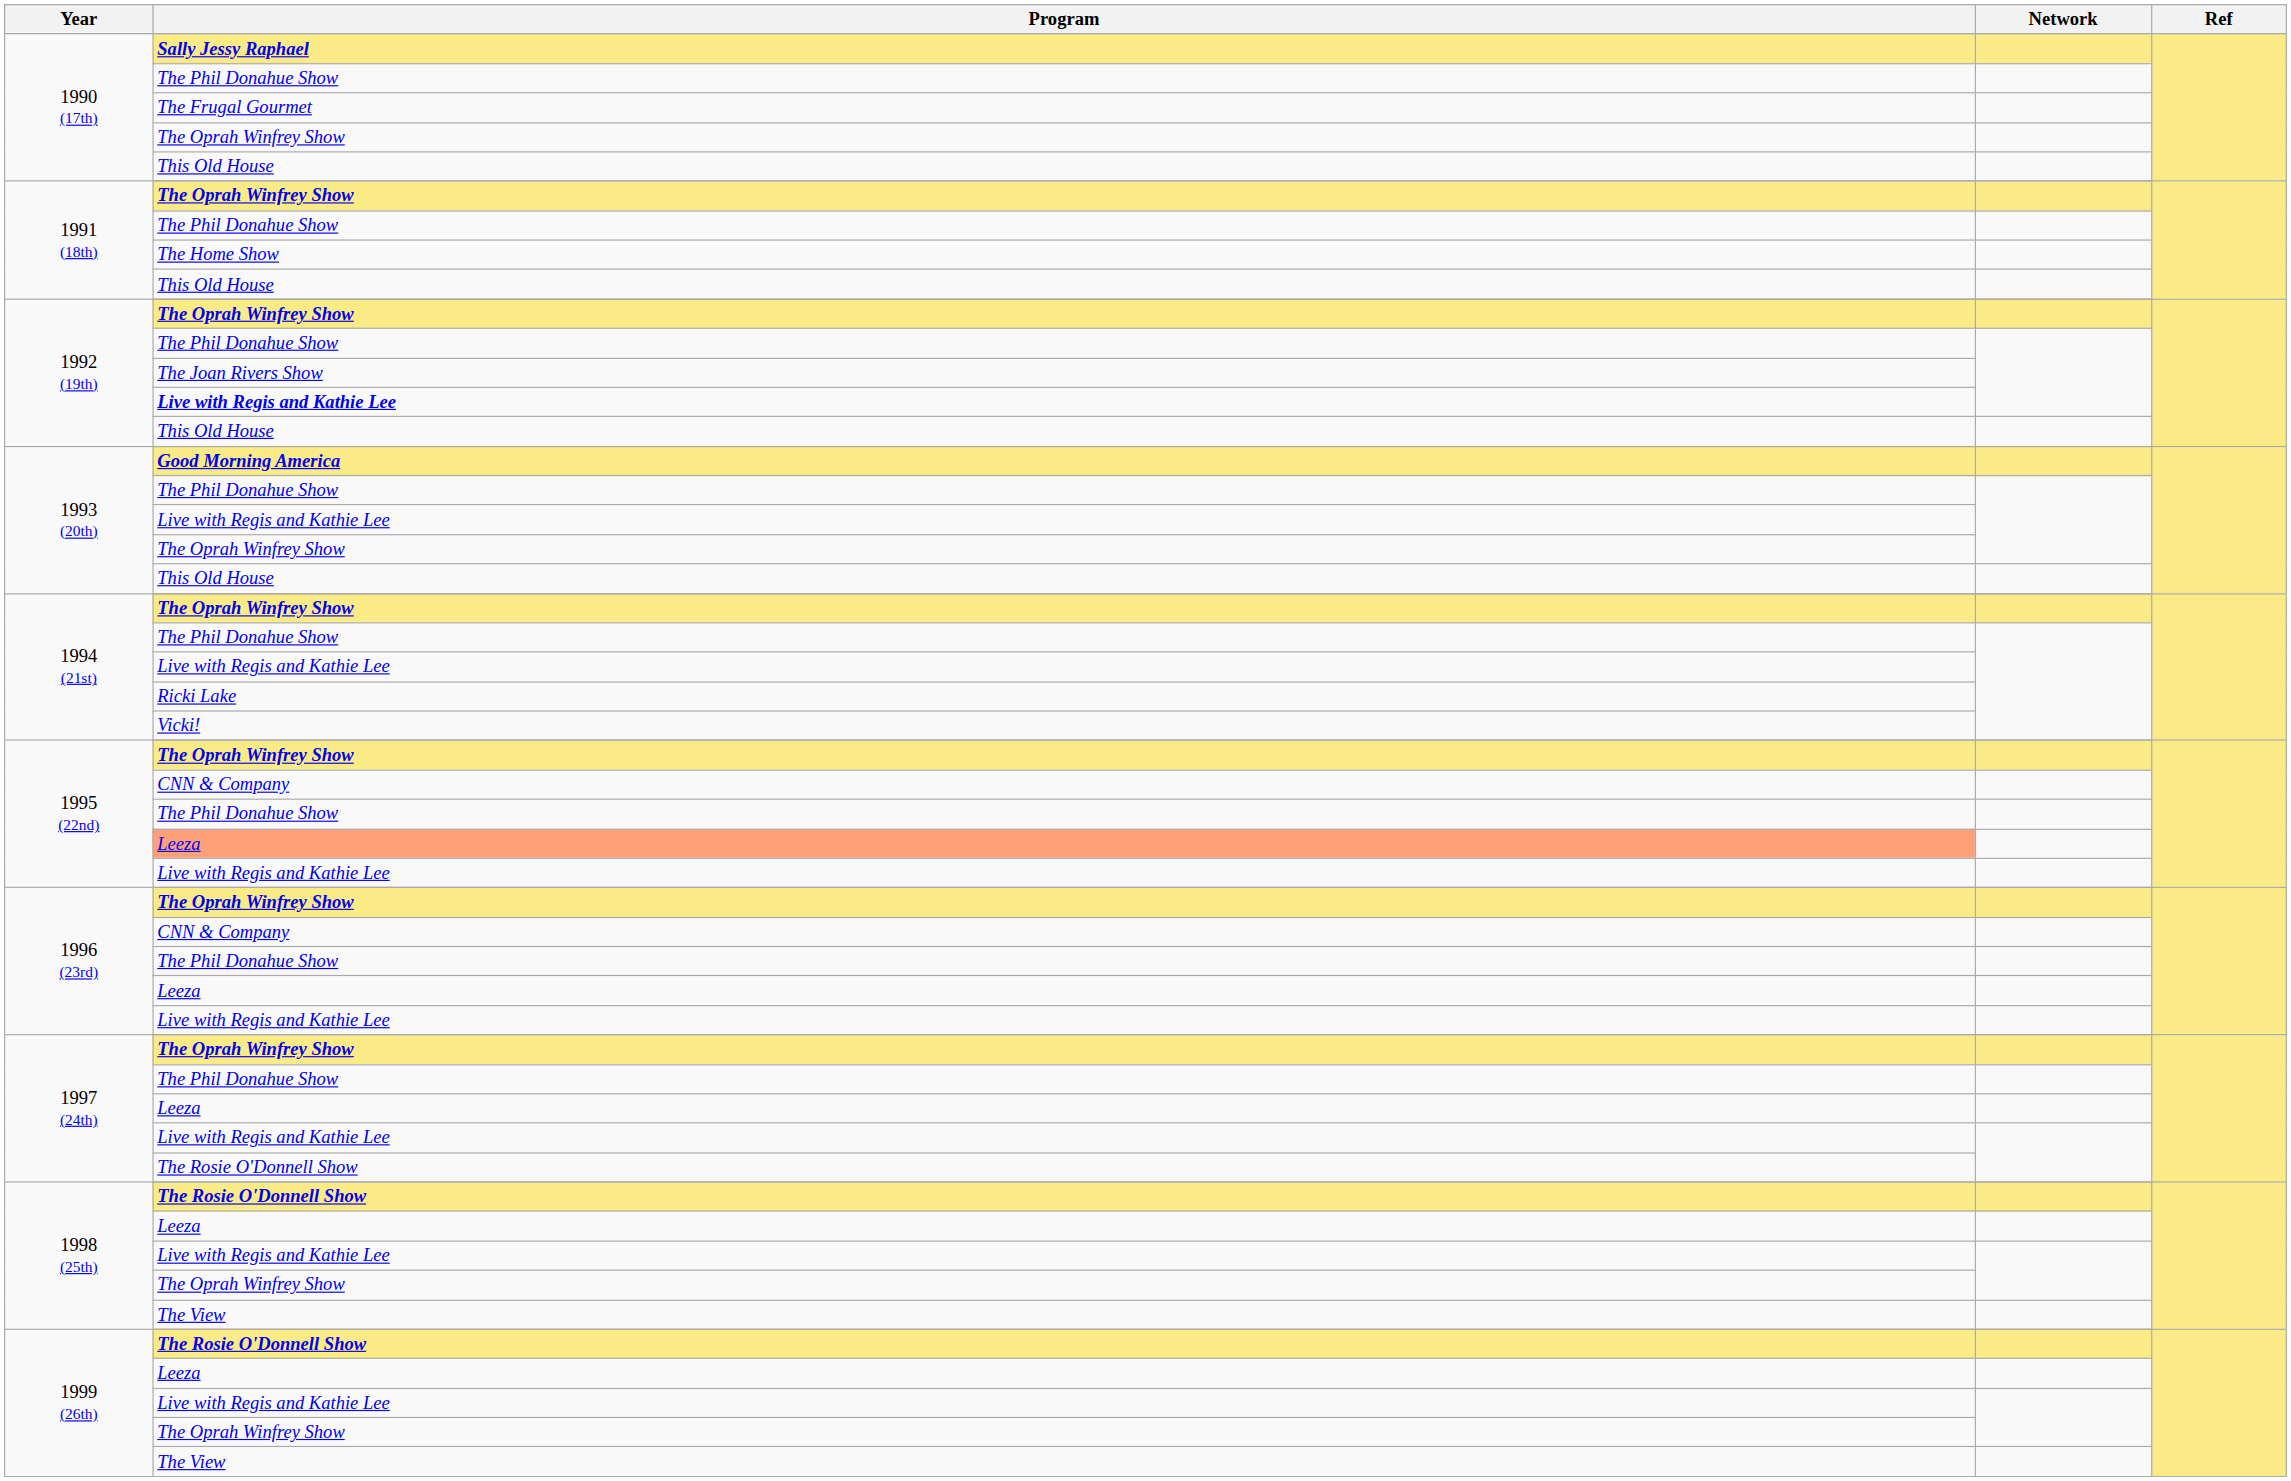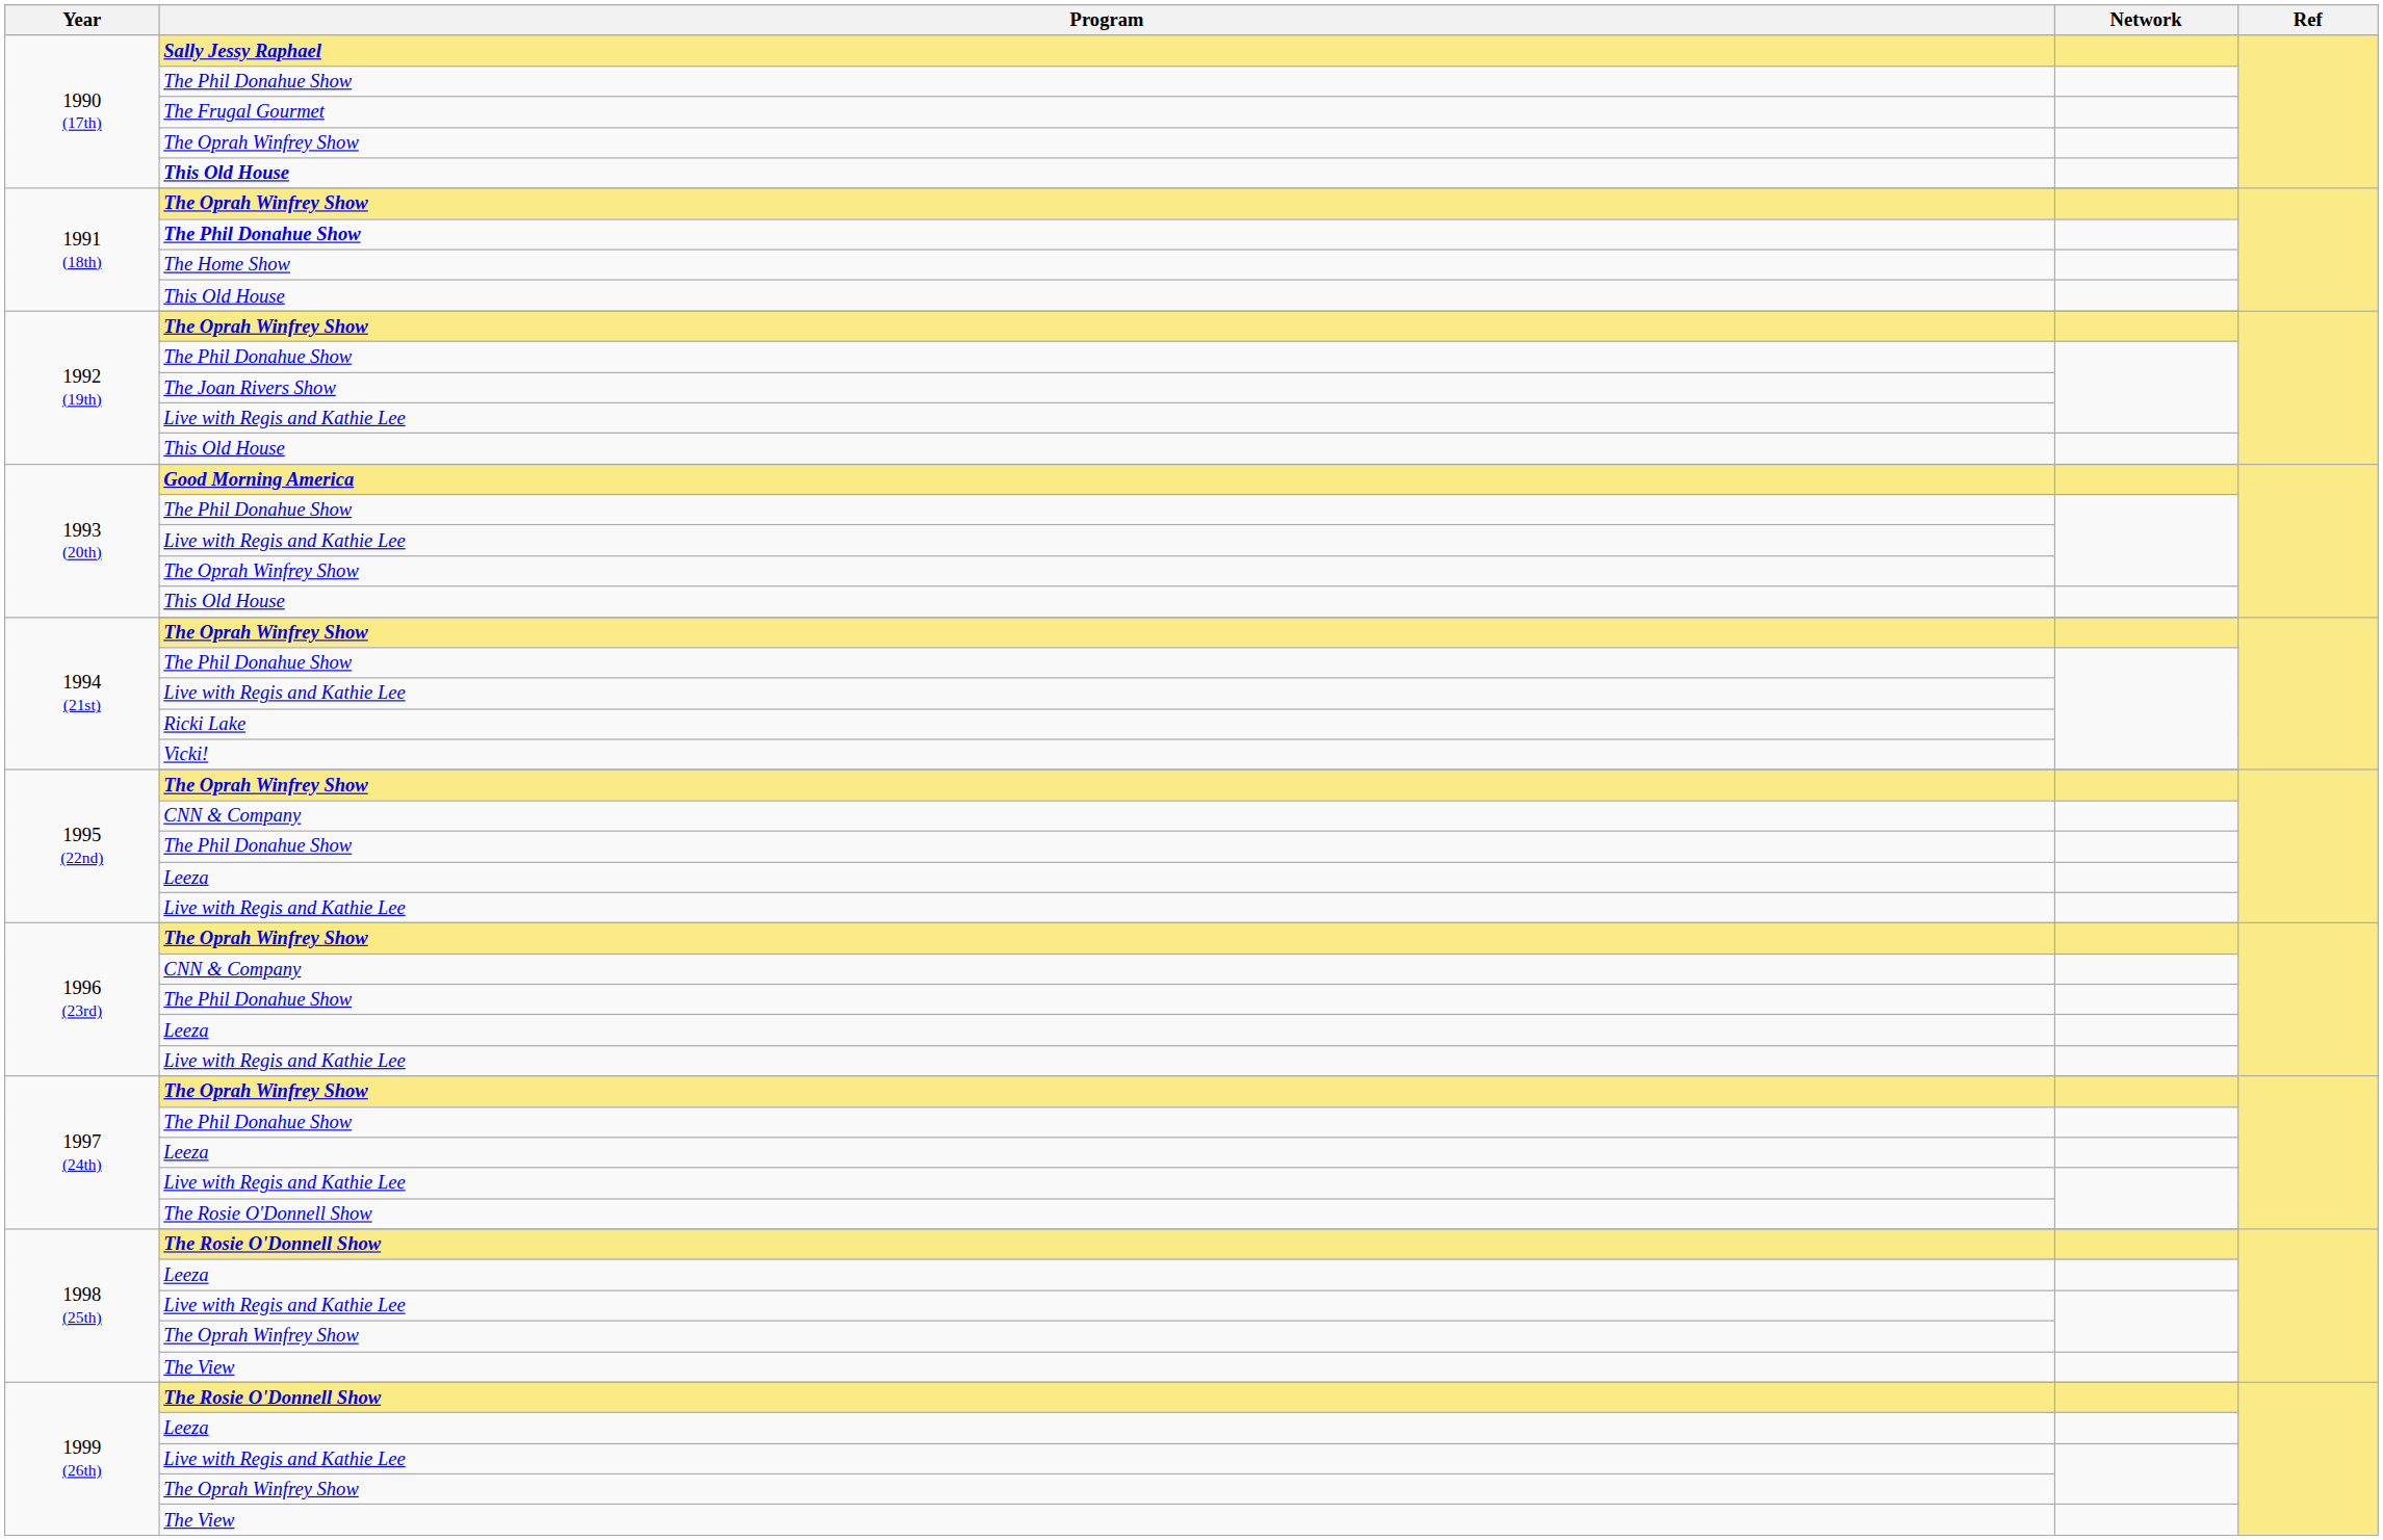1990 (17th) / This Old House | Program: normal -> bold
1991 (18th) / The Phil Donahue Show | Program: normal -> bold
1992 (19th) / Live with Regis and Kathie Lee | Program: bold -> normal
1995 (22nd) / Leeza | Program: lightsalmon background -> no background
